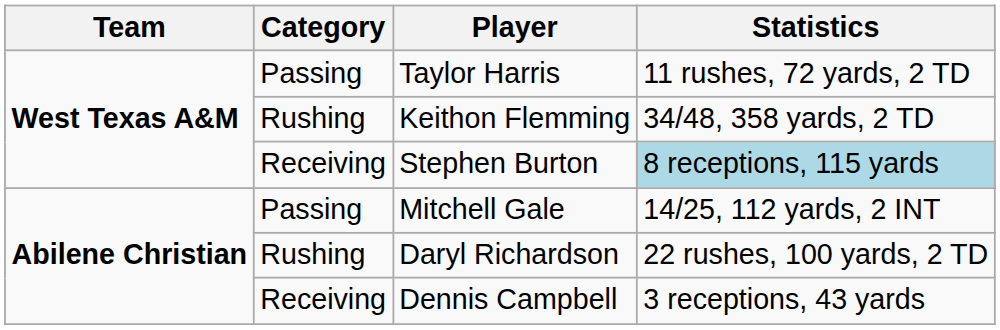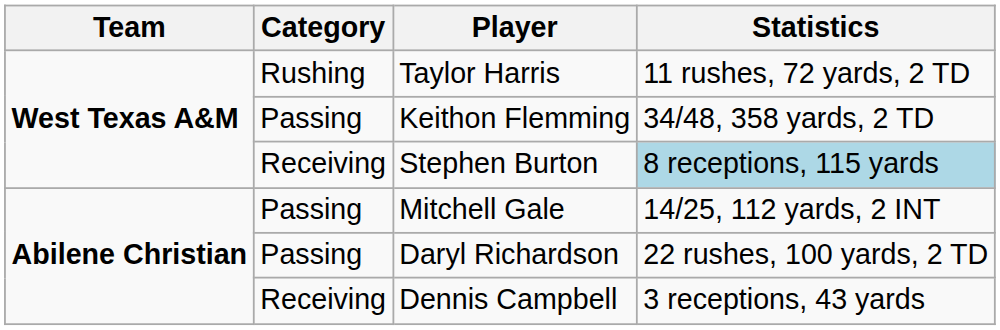Taylor Harris | Category: Passing -> Rushing
Keithon Flemming | Category: Rushing -> Passing
Daryl Richardson | Category: Rushing -> Passing
